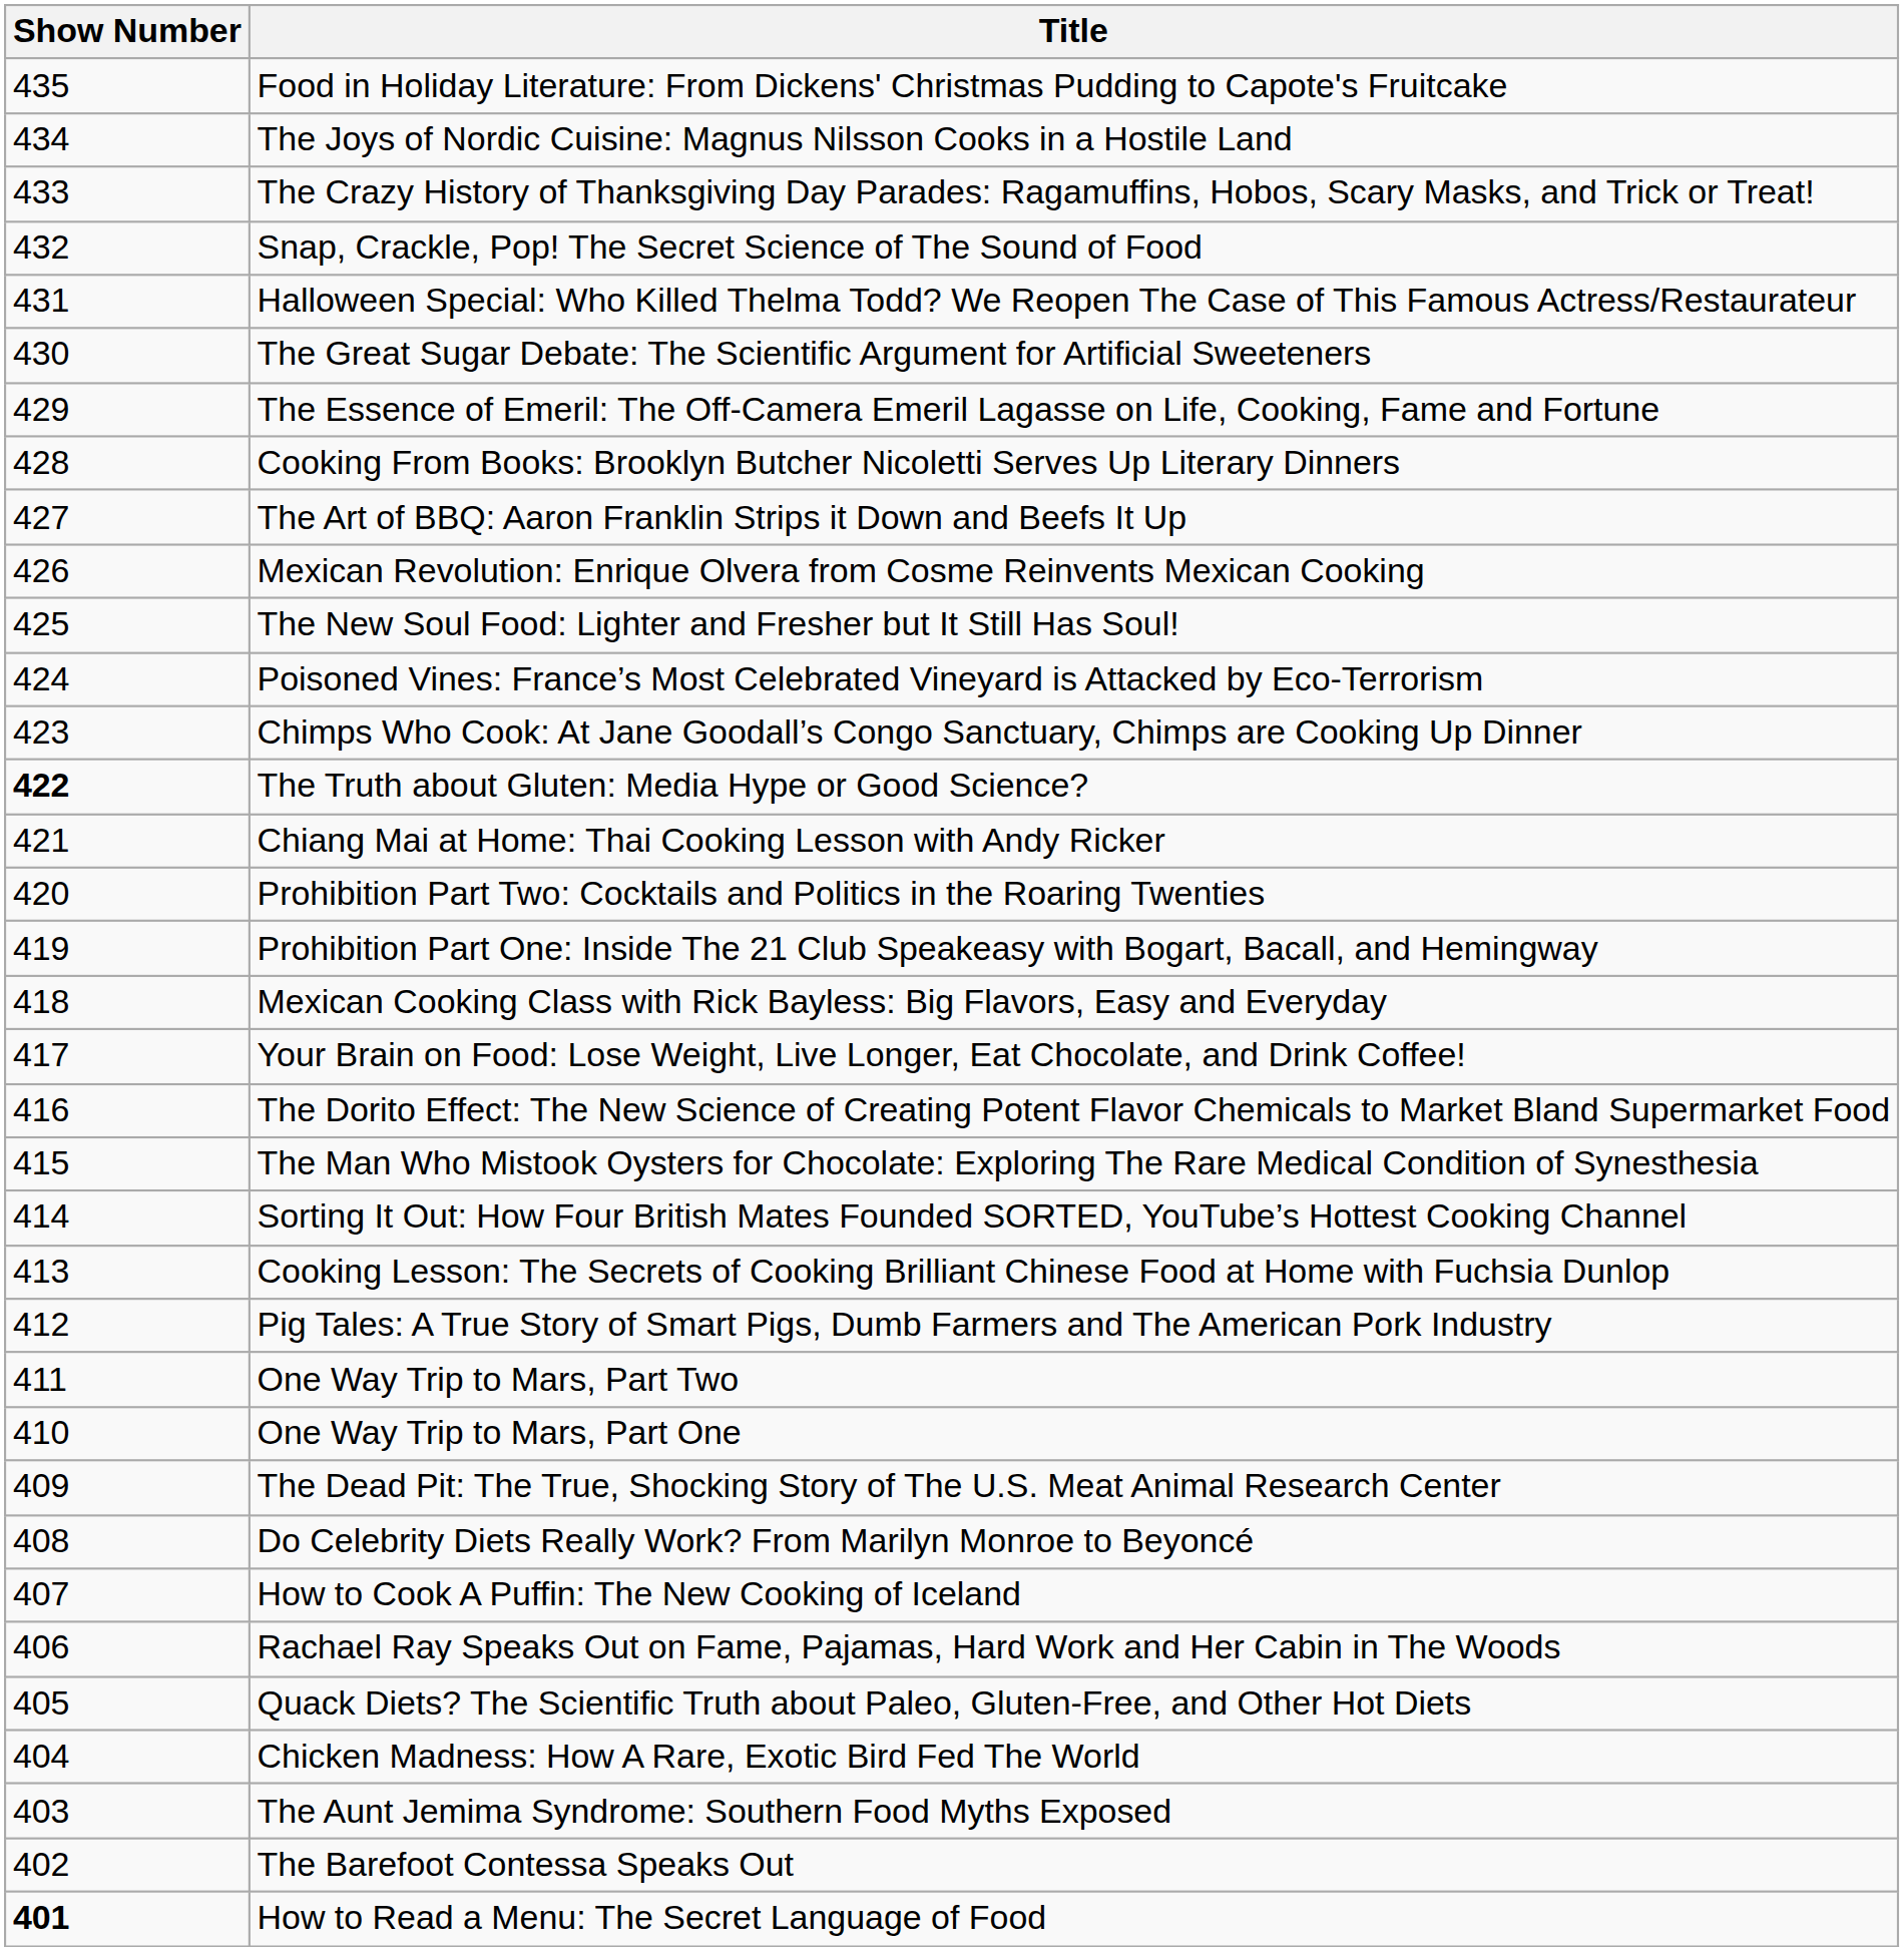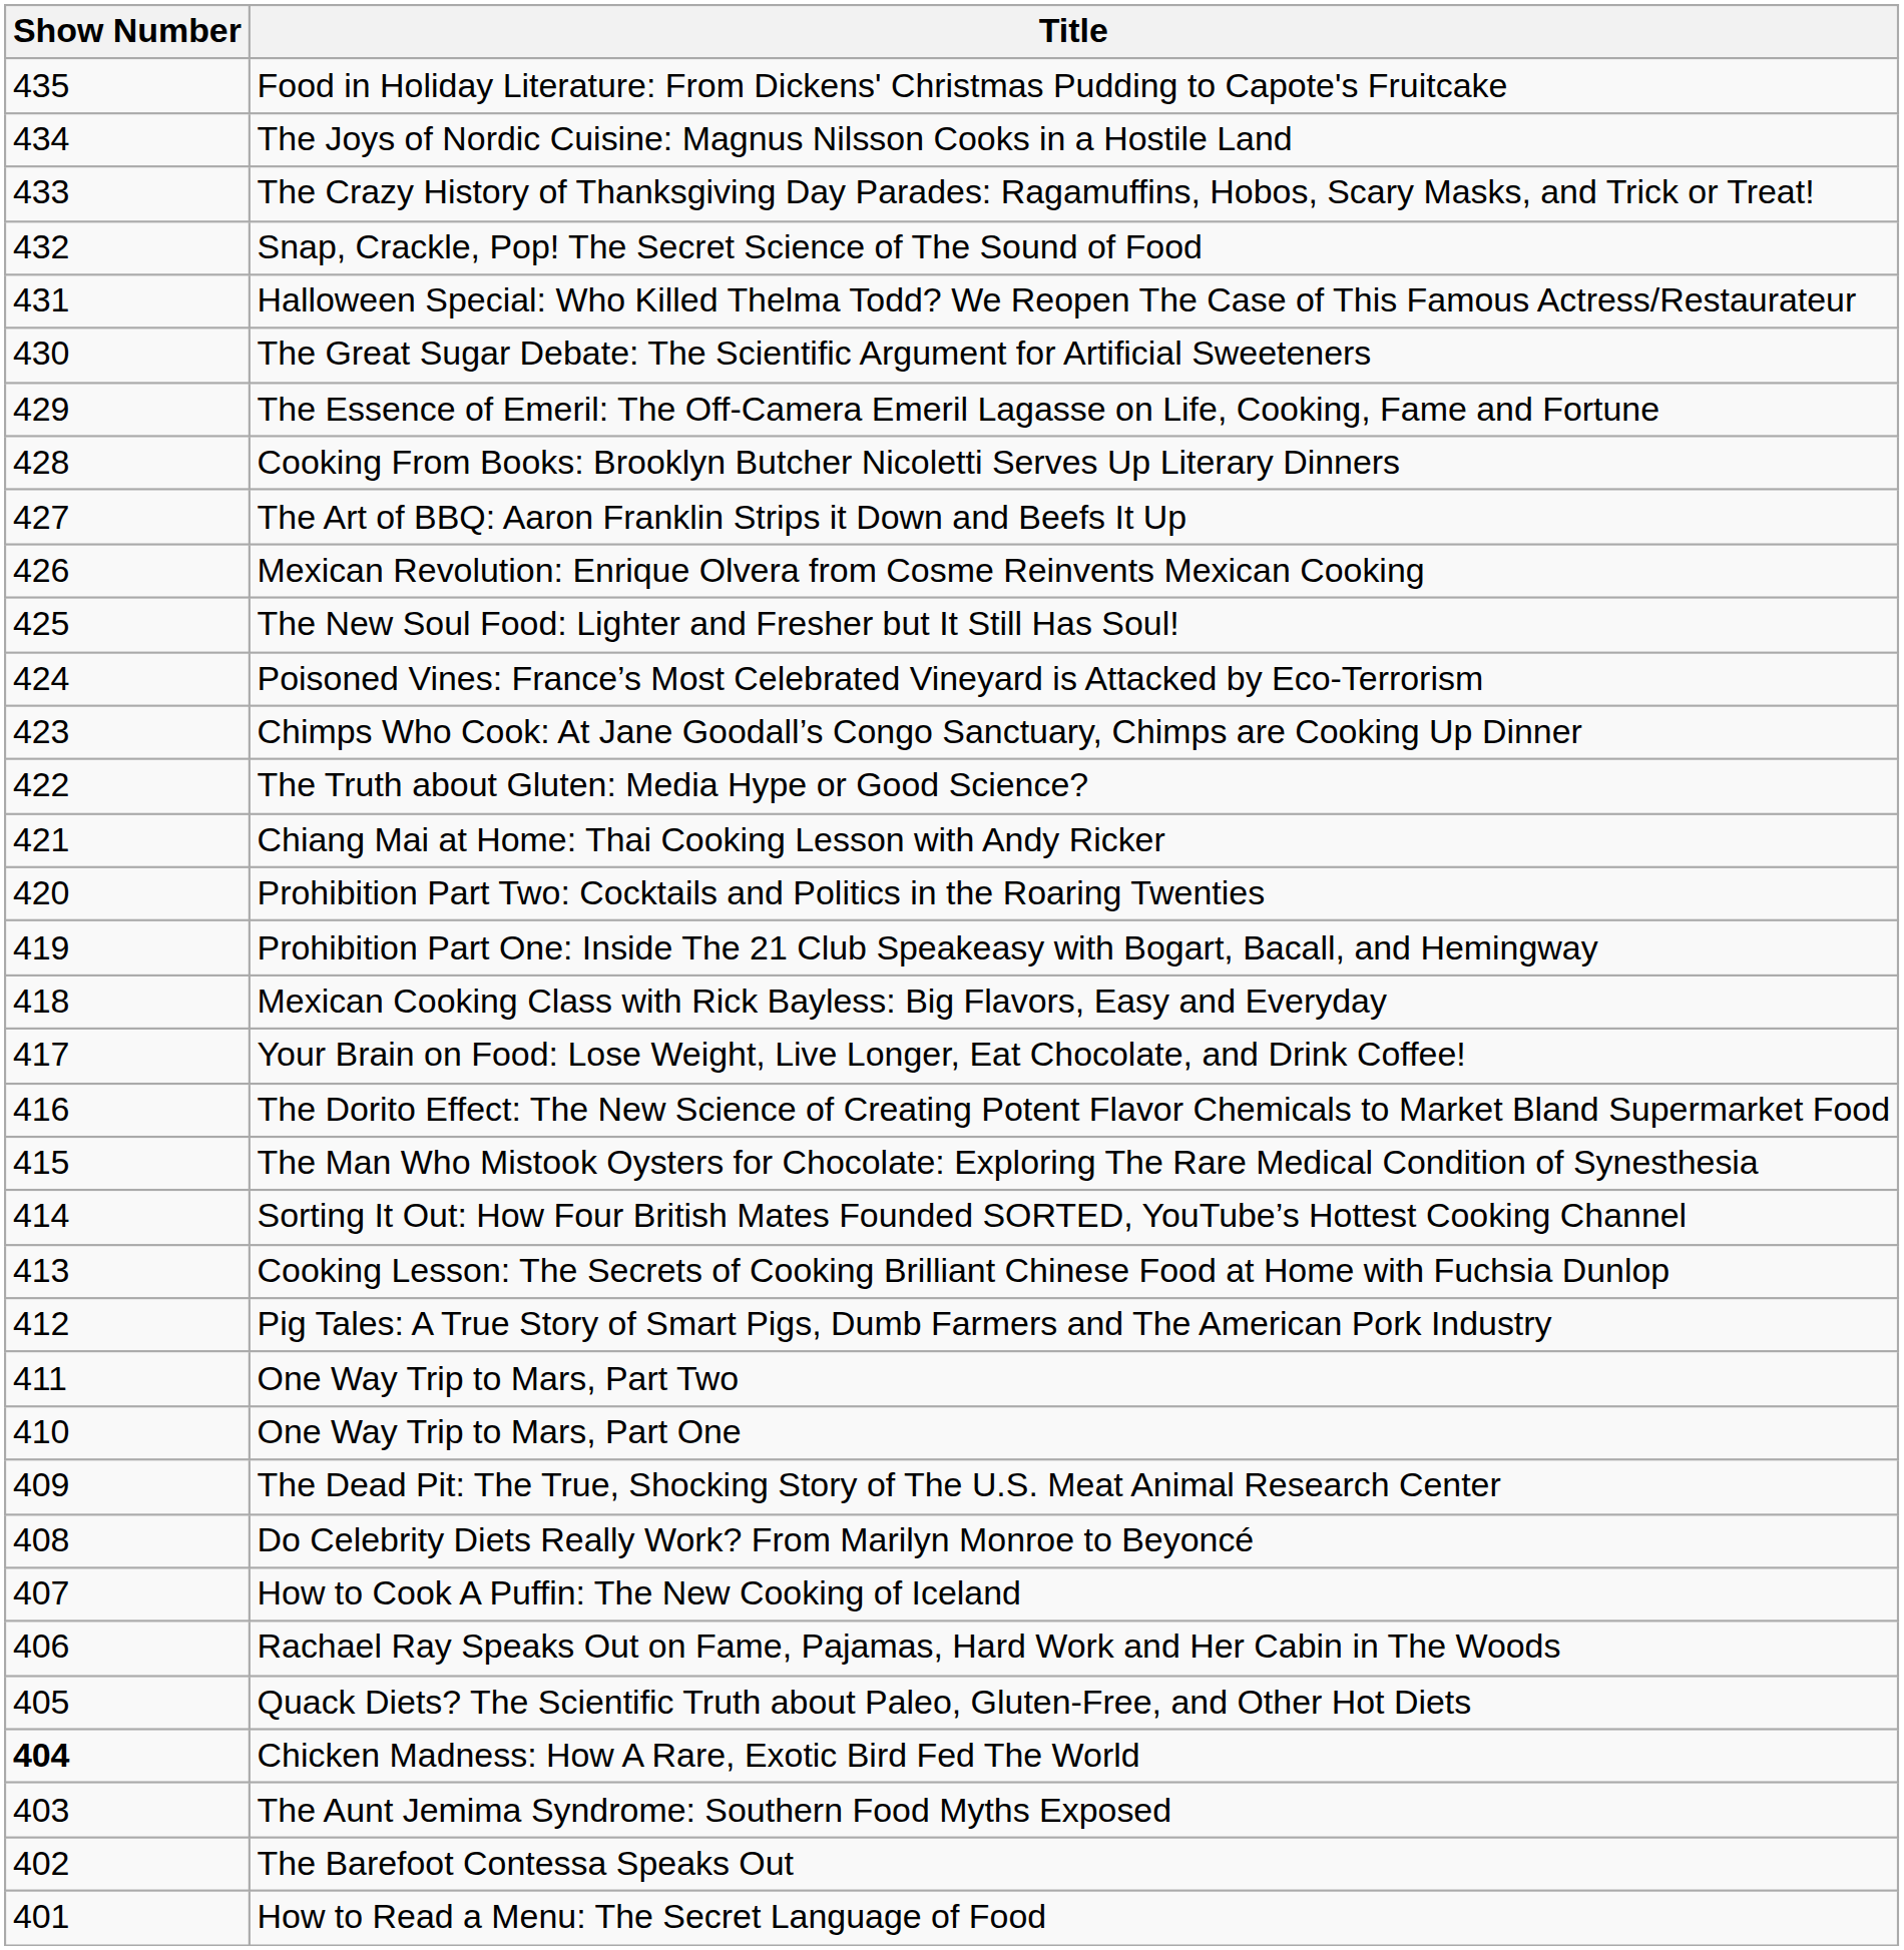The Truth about Gluten: Media Hype or Good Science? | Show Number: bold -> normal
Chicken Madness: How A Rare, Exotic Bird Fed The World | Show Number: normal -> bold
How to Read a Menu: The Secret Language of Food | Show Number: bold -> normal
